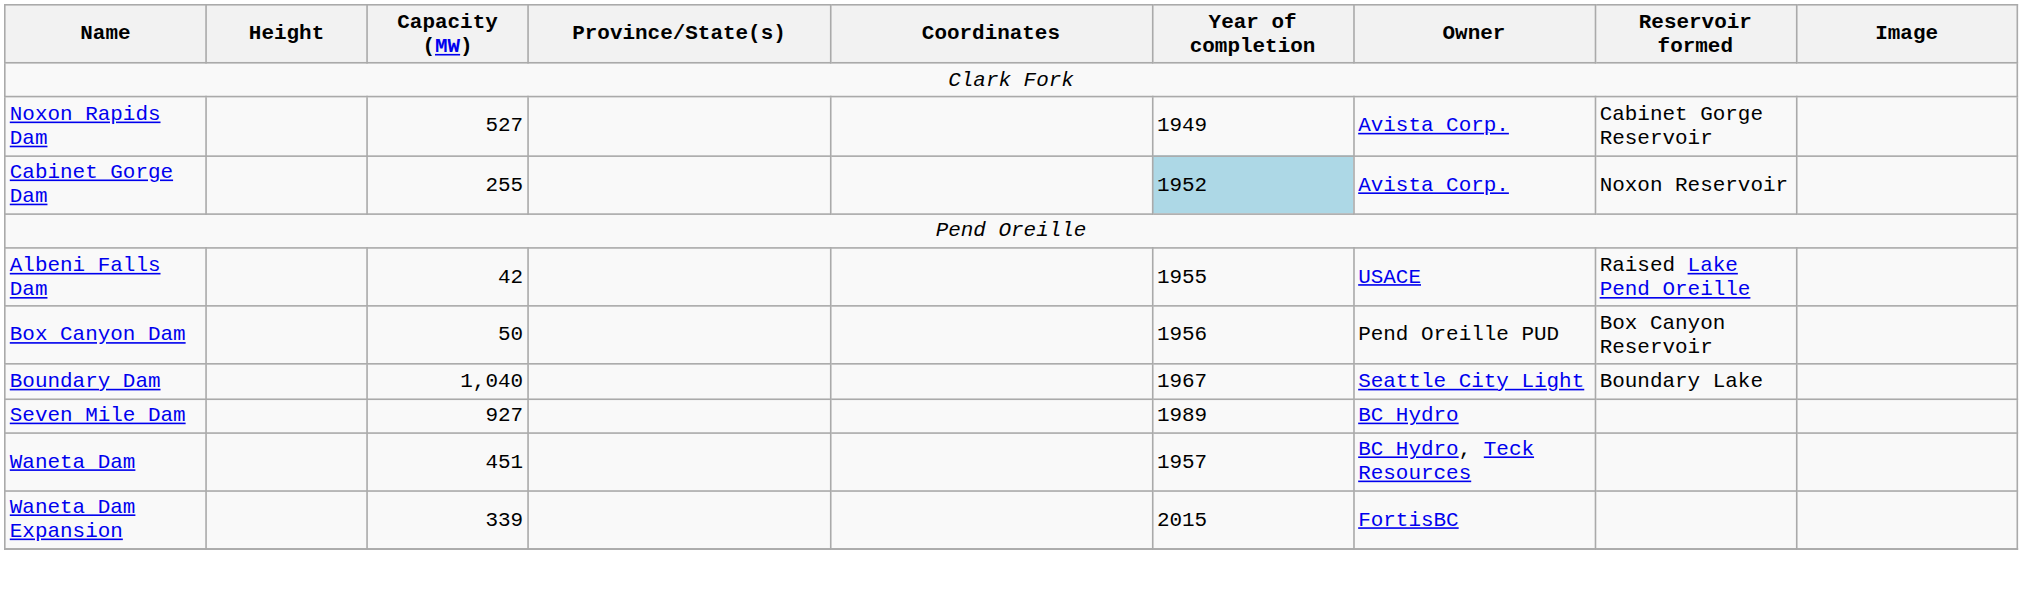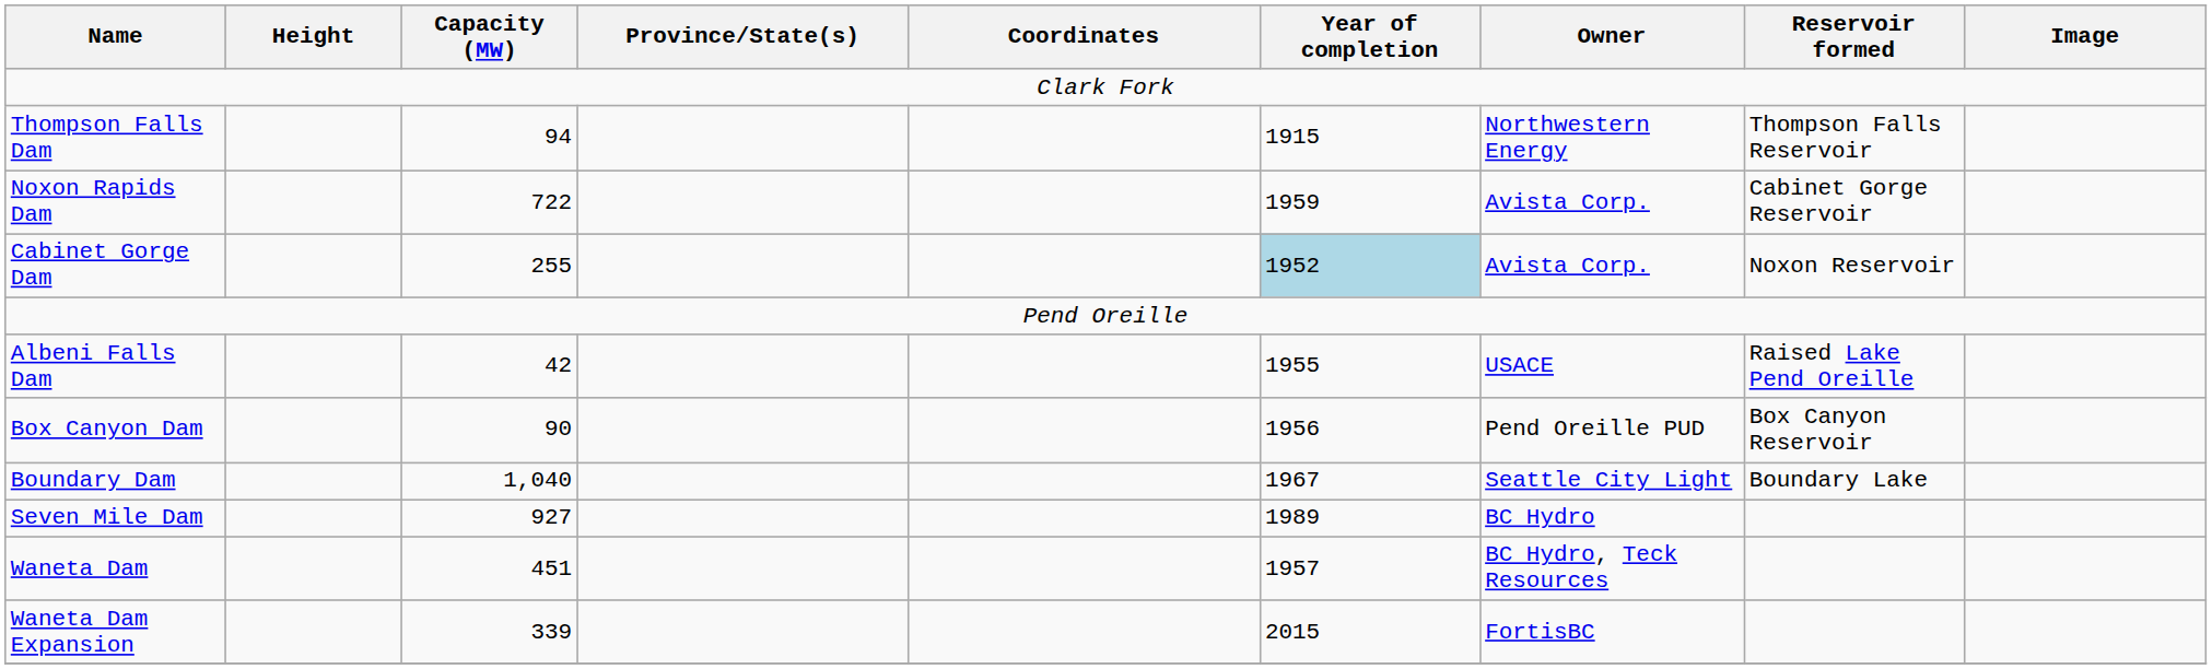+ row: Thompson Falls Dam | 94 | 1915 | Northwestern Energy | Thompson Falls Reservoir
Noxon Rapids Dam | Capacity (MW): 527 -> 722
Noxon Rapids Dam | Year of completion: 1949 -> 1959
Box Canyon Dam | Capacity (MW): 50 -> 90
